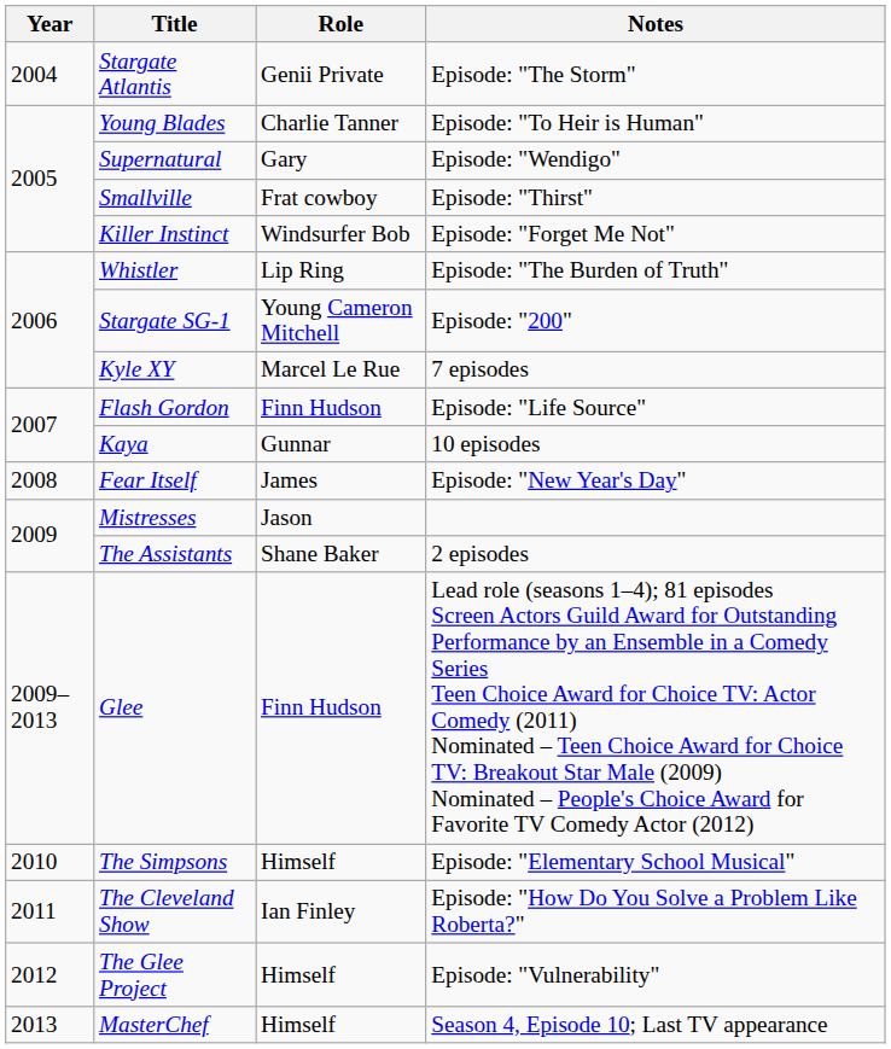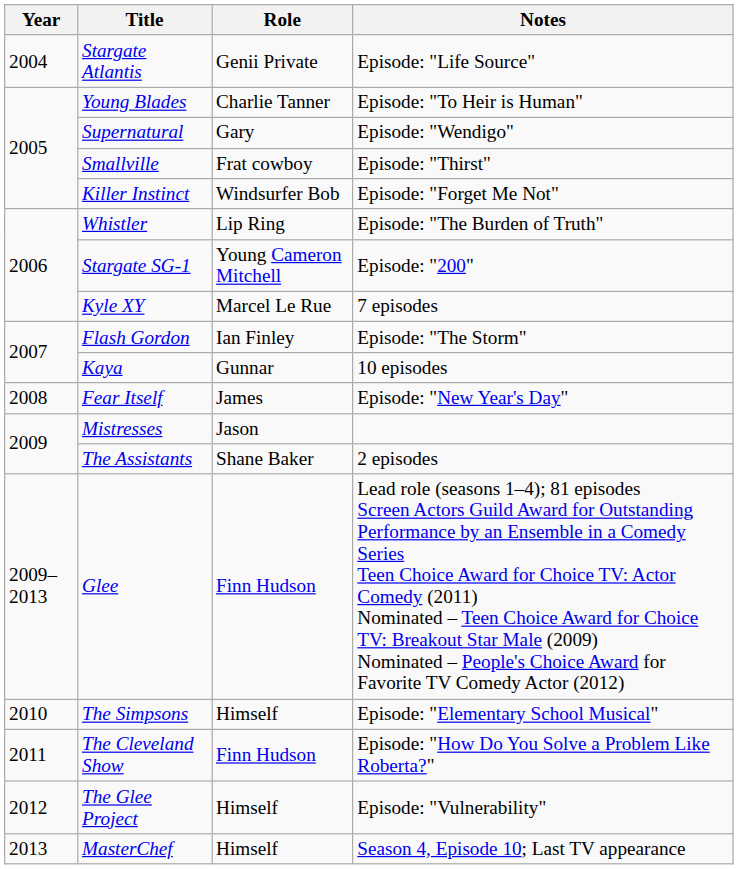Stargate Atlantis | Notes: Episode: "The Storm" -> Episode: "Life Source"
Flash Gordon | Role: Finn Hudson -> Ian Finley
Flash Gordon | Notes: Episode: "Life Source" -> Episode: "The Storm"
The Cleveland Show | Role: Ian Finley -> Finn Hudson
